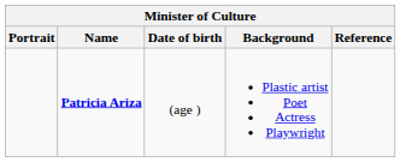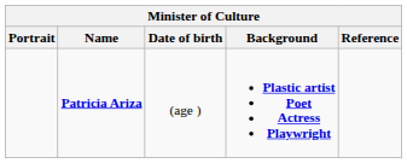Patricia Ariza | Background: normal -> bold
